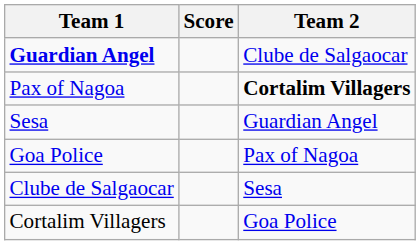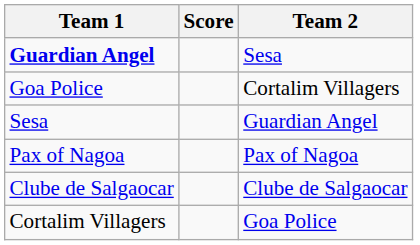row 2 | Team 2: Clube de Salgaocar -> Sesa
row 3 | Team 1: Pax of Nagoa -> Goa Police
row 3 | Team 2: bold -> normal
row 5 | Team 1: Goa Police -> Pax of Nagoa
row 6 | Team 2: Sesa -> Clube de Salgaocar
